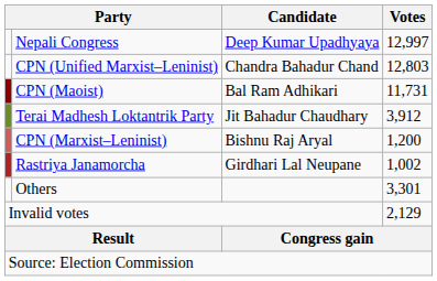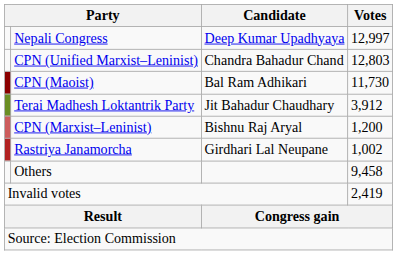CPN (Maoist) | Votes: 11,731 -> 11,730
Others | Votes: 3,301 -> 9,458
Invalid votes | Votes: 2,129 -> 2,419
